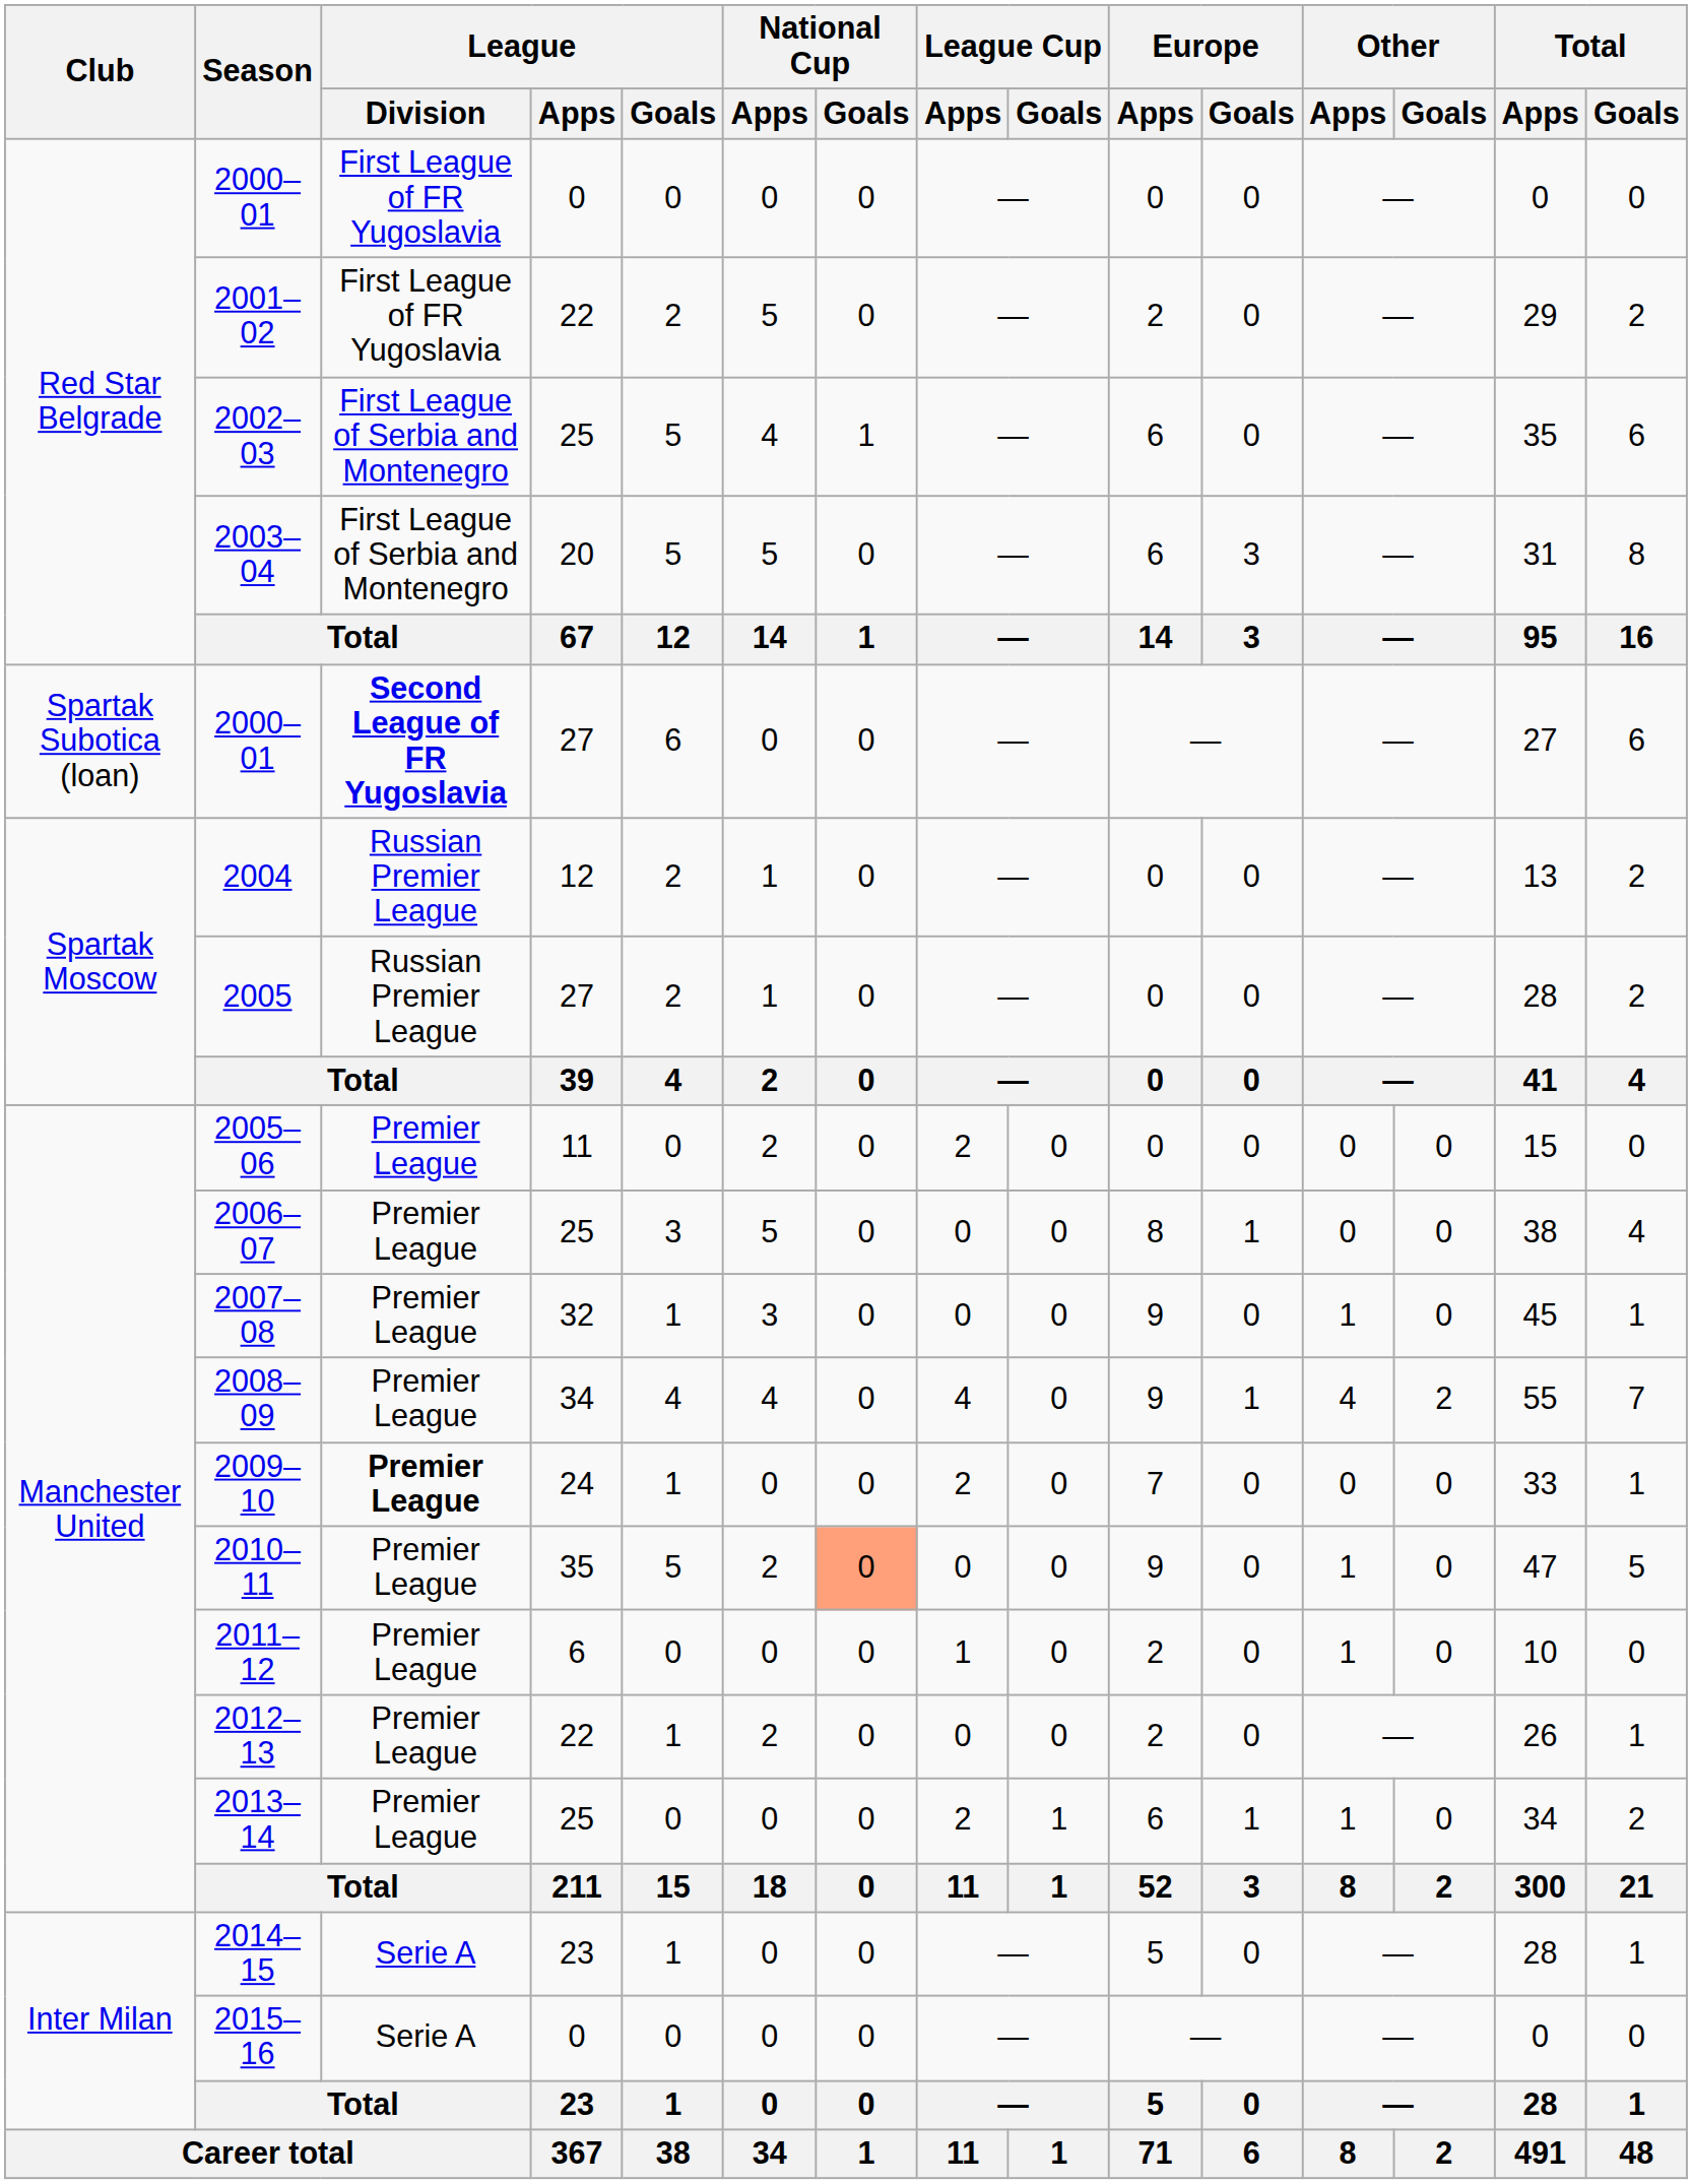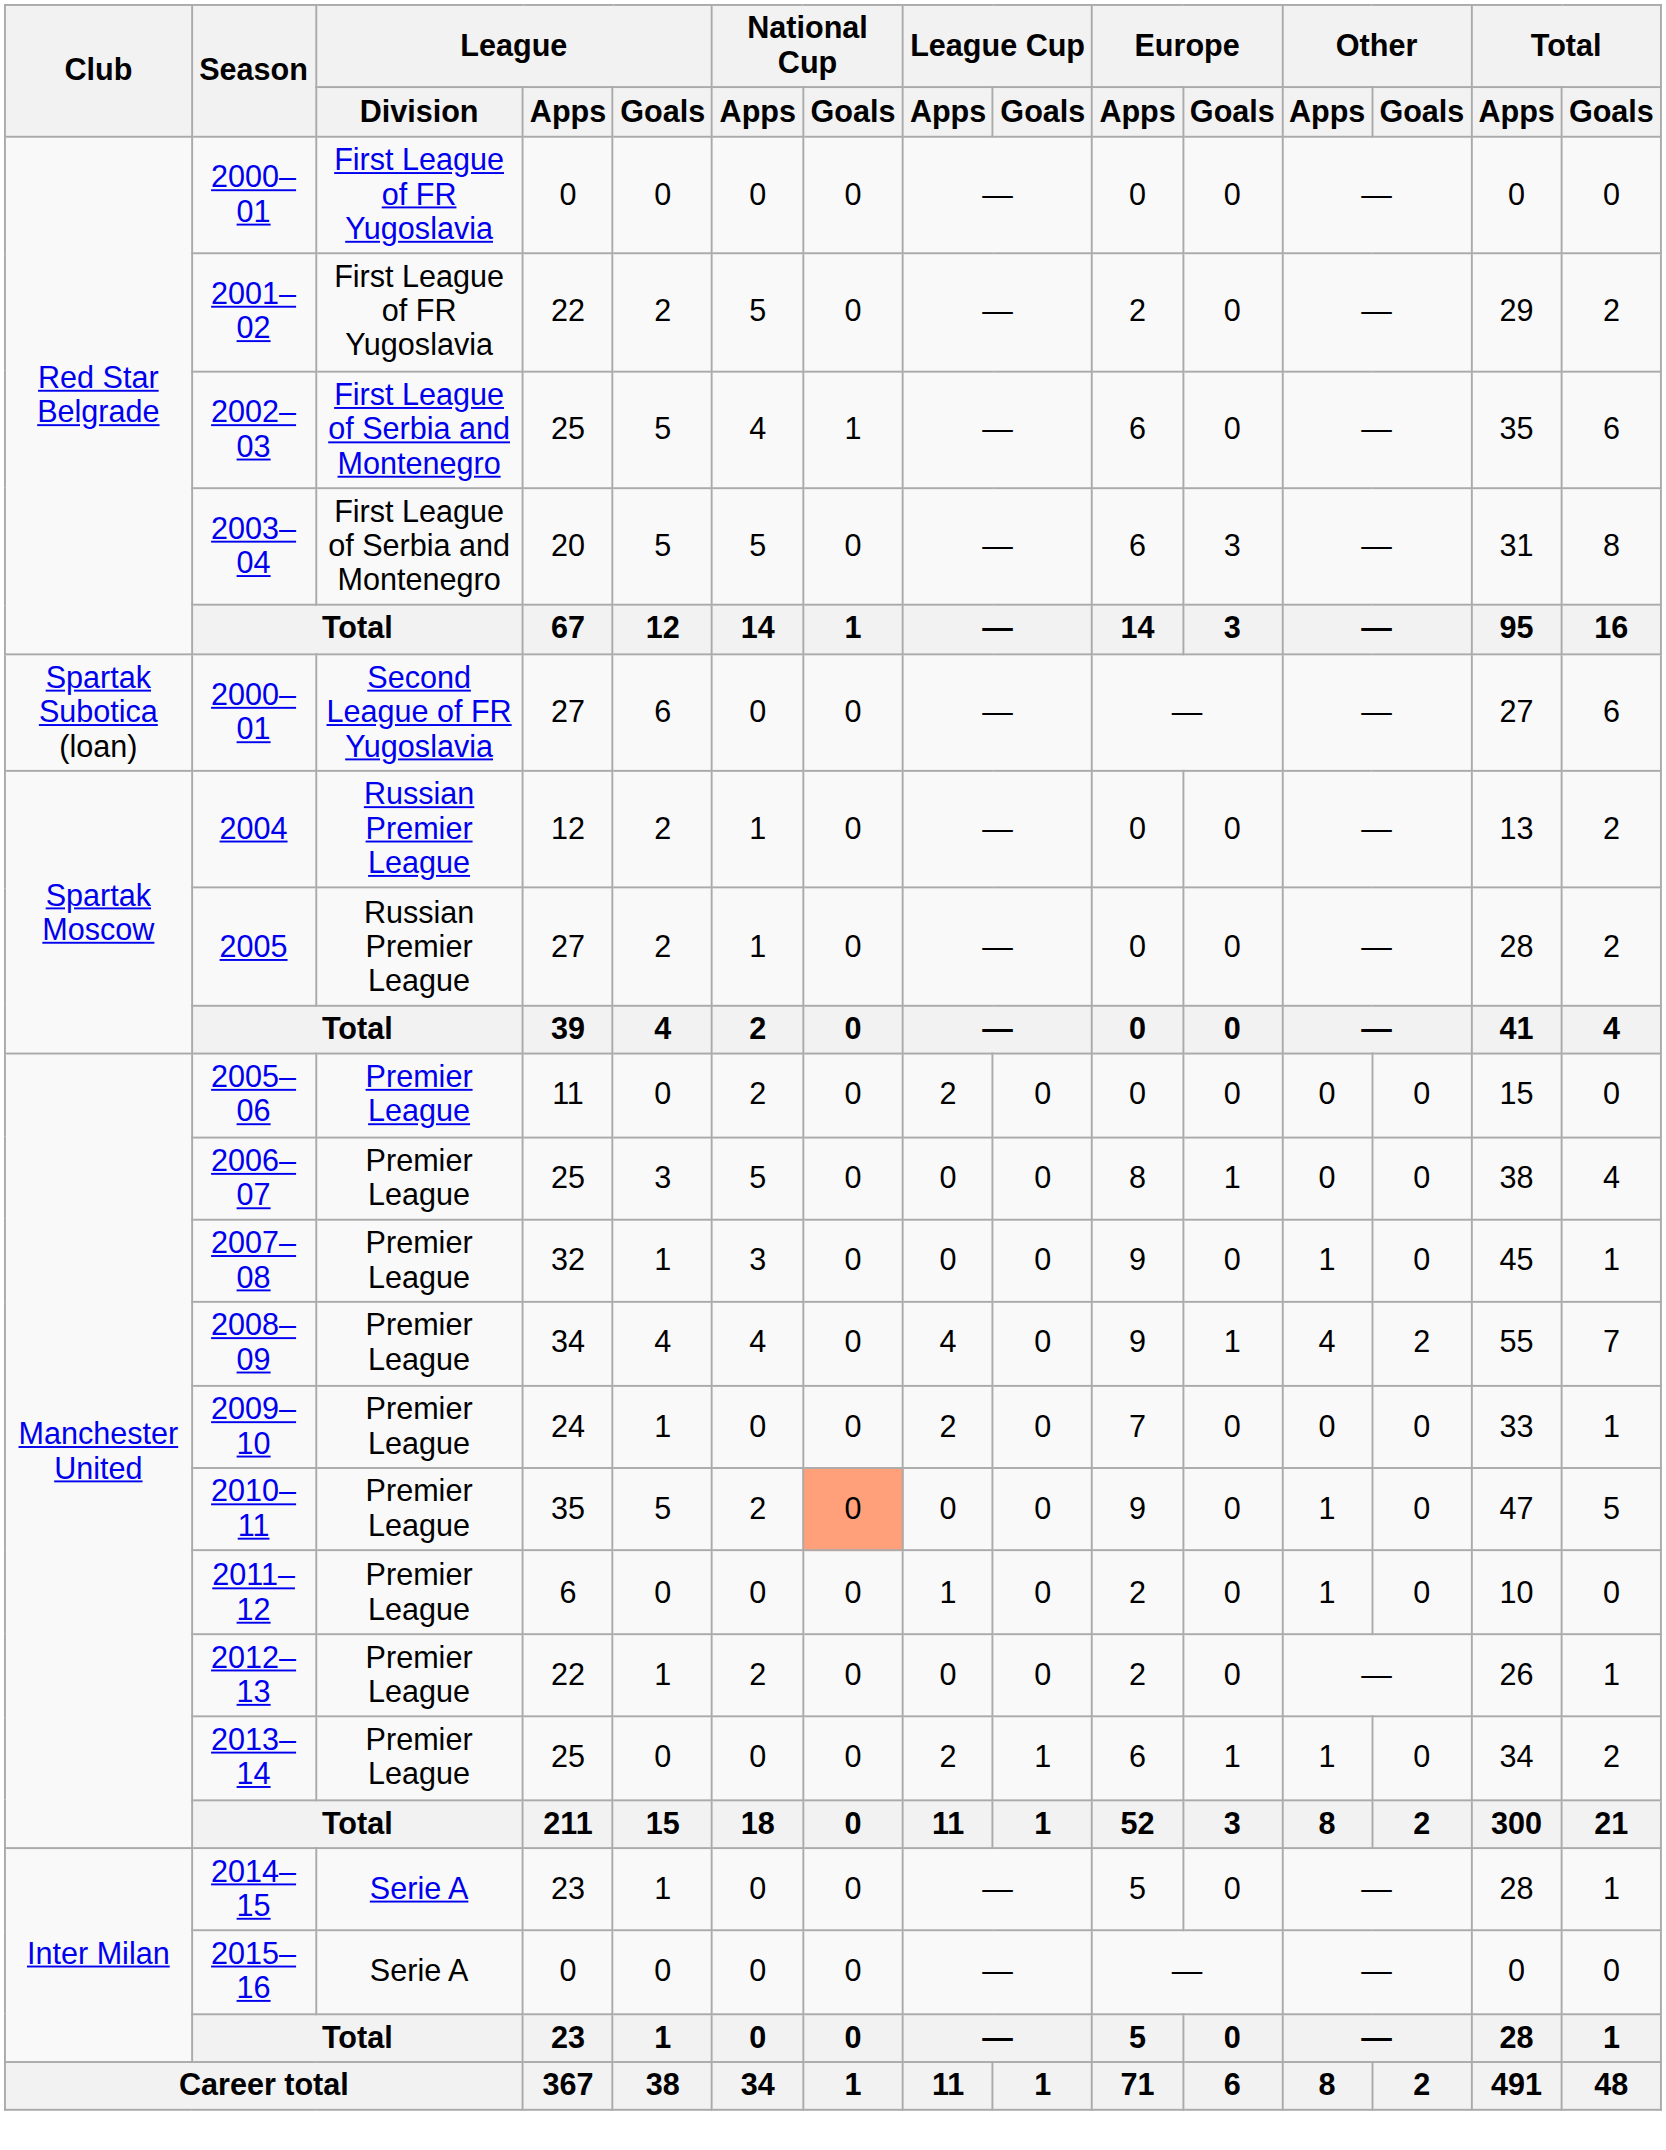2000–01 / 27 | League / Division: bold -> normal
2009–10 | League / Division: bold -> normal
